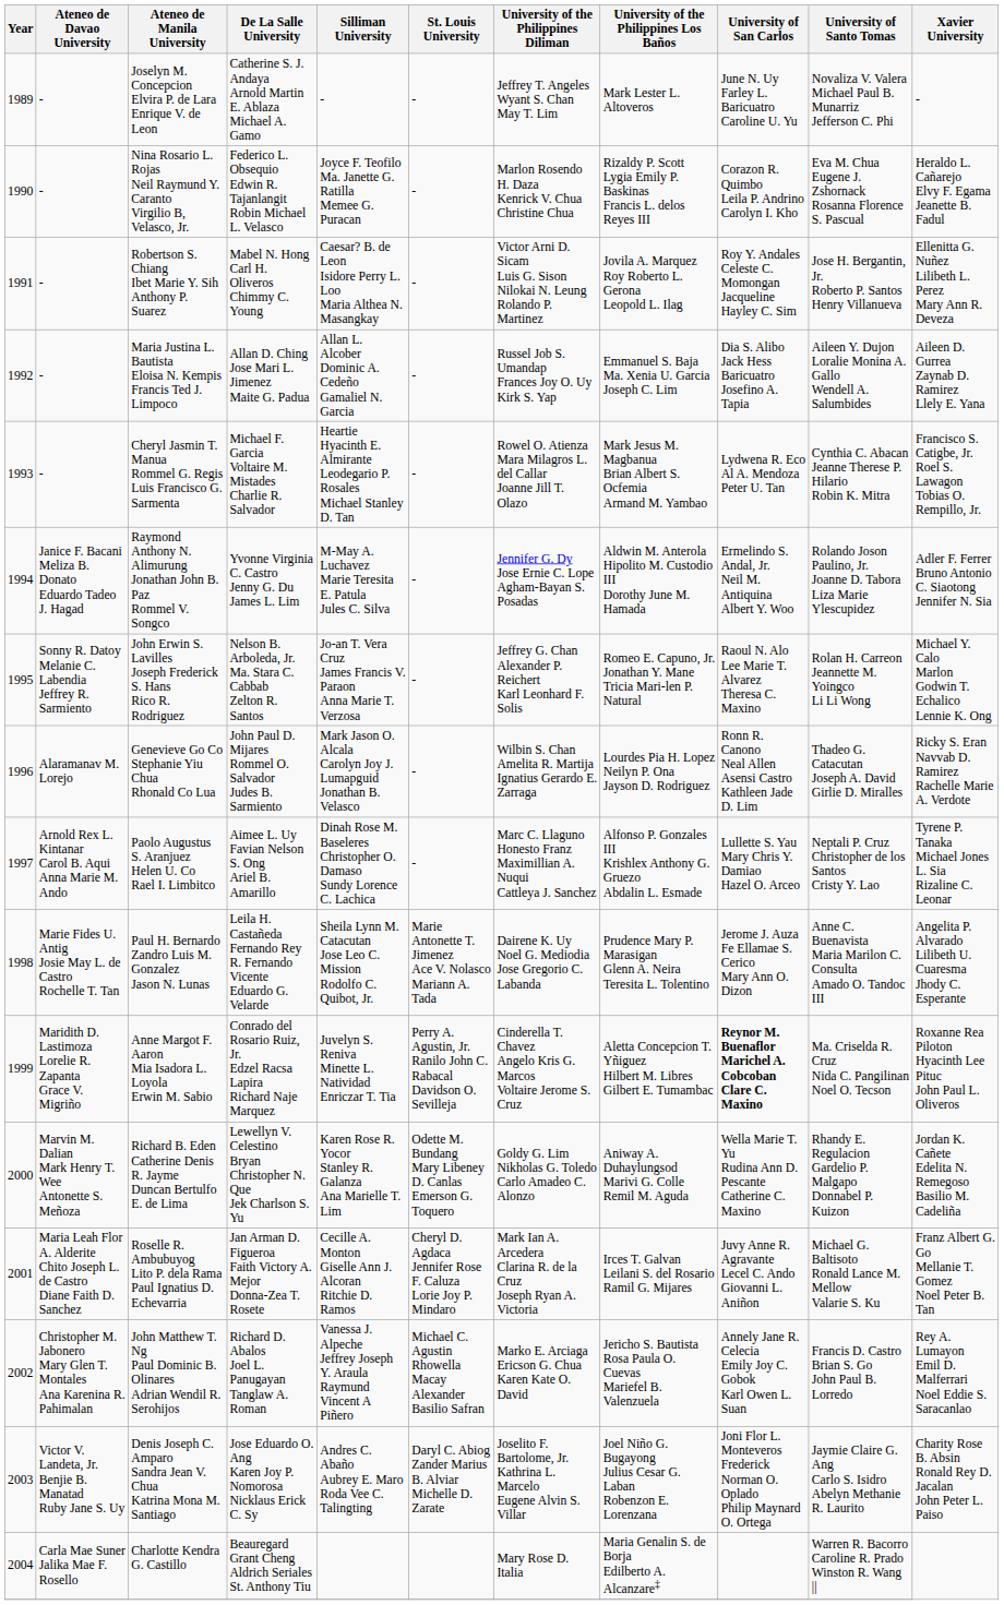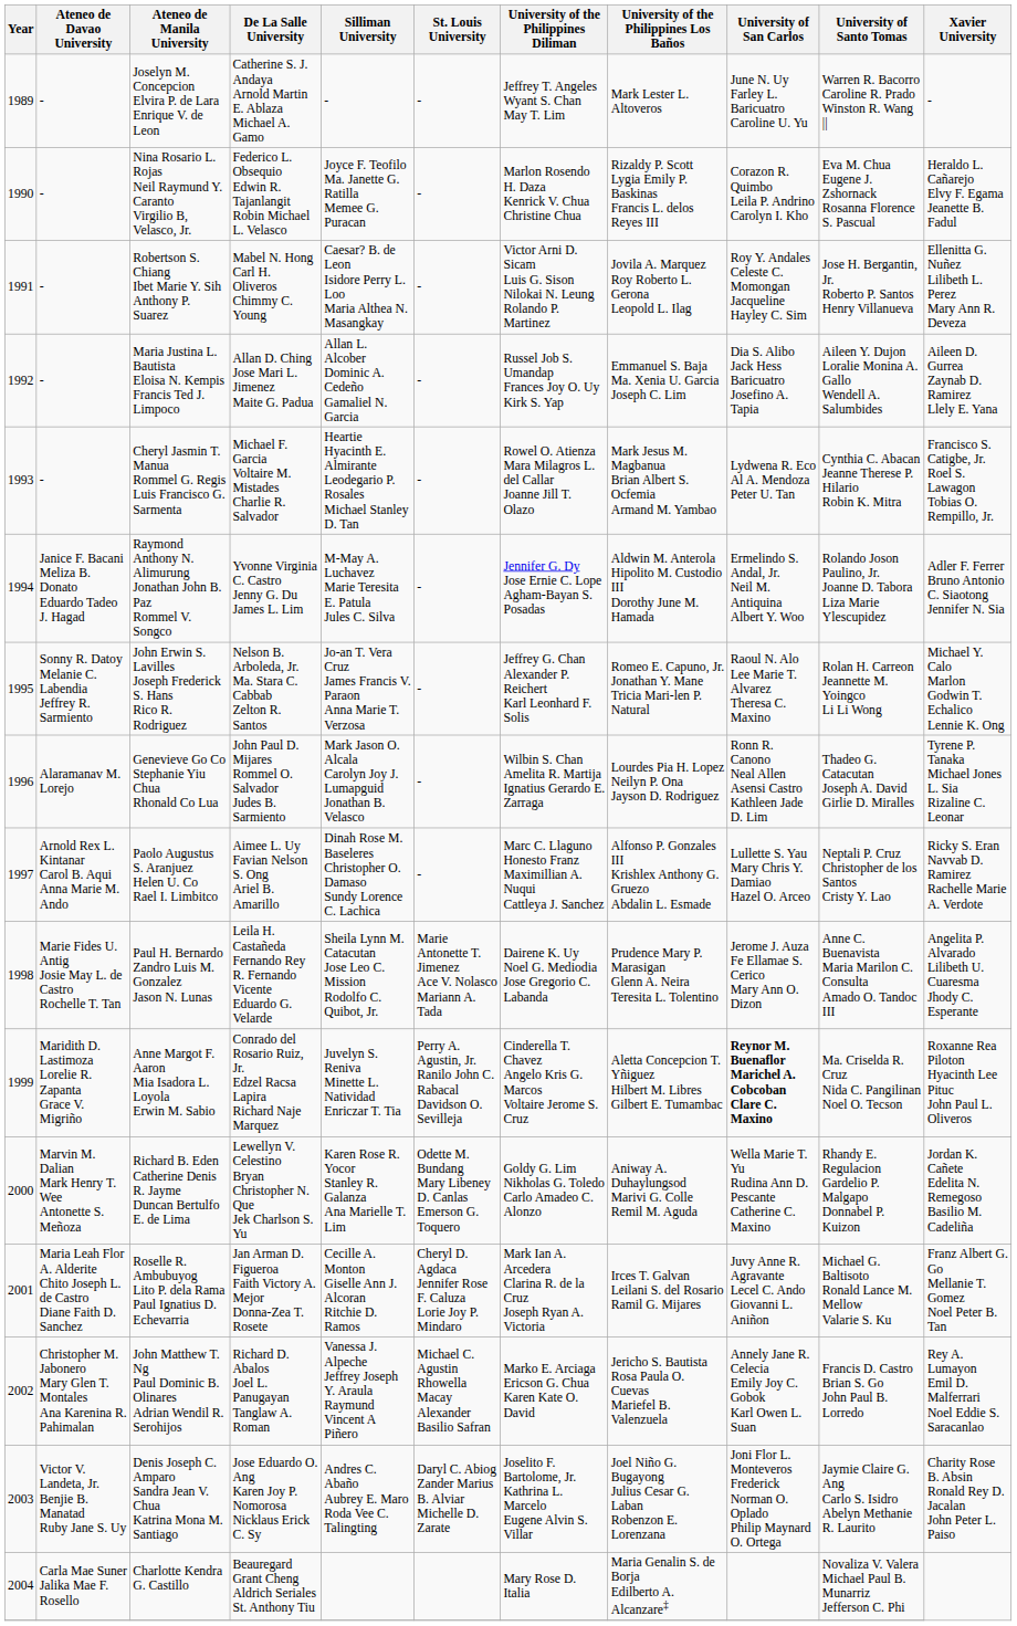Joselyn M. Concepcion Elvira P. de Lara Enrique V. de Leon | University of Santo Tomas: Novaliza V. Valera Michael Paul B. Munarriz Jefferson C. Phi -> Warren R. Bacorro Caroline R. Prado Winston R. Wang ||
Genevieve Go Co Stephanie Yiu Chua Rhonald Co Lua | Xavier University: Ricky S. Eran Navvab D. Ramirez Rachelle Marie A. Verdote -> Tyrene P. Tanaka Michael Jones L. Sia Rizaline C. Leonar
Paolo Augustus S. Aranjuez Helen U. Co Rael I. Limbitco | Xavier University: Tyrene P. Tanaka Michael Jones L. Sia Rizaline C. Leonar -> Ricky S. Eran Navvab D. Ramirez Rachelle Marie A. Verdote
Charlotte Kendra G. Castillo | University of Santo Tomas: Warren R. Bacorro Caroline R. Prado Winston R. Wang || -> Novaliza V. Valera Michael Paul B. Munarriz Jefferson C. Phi
